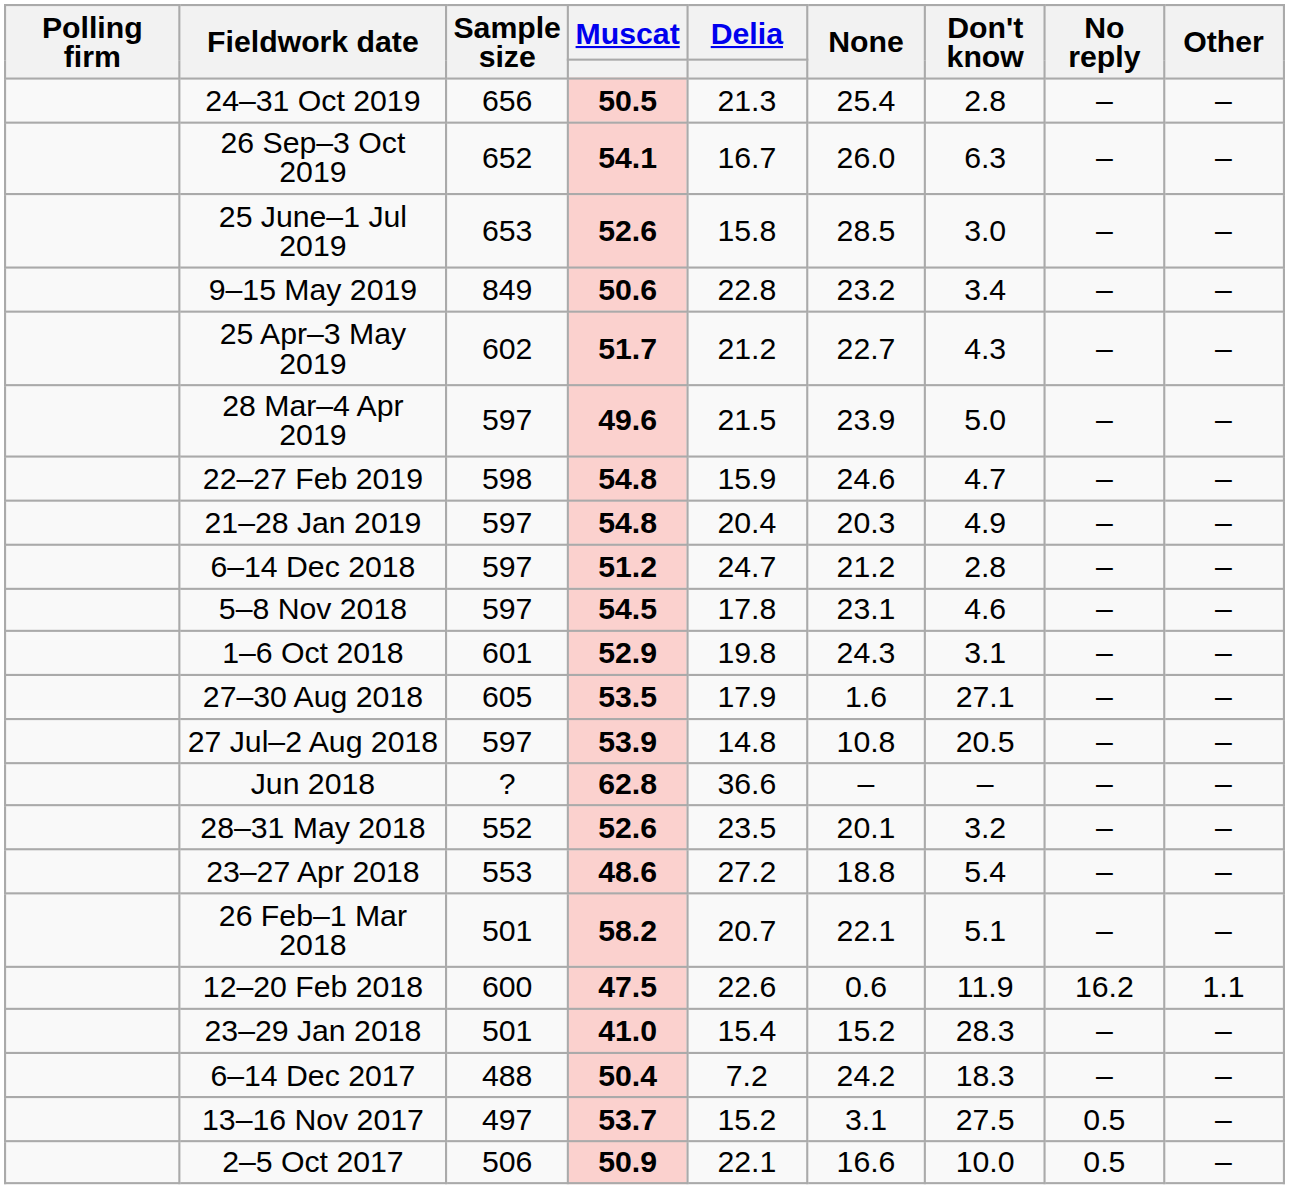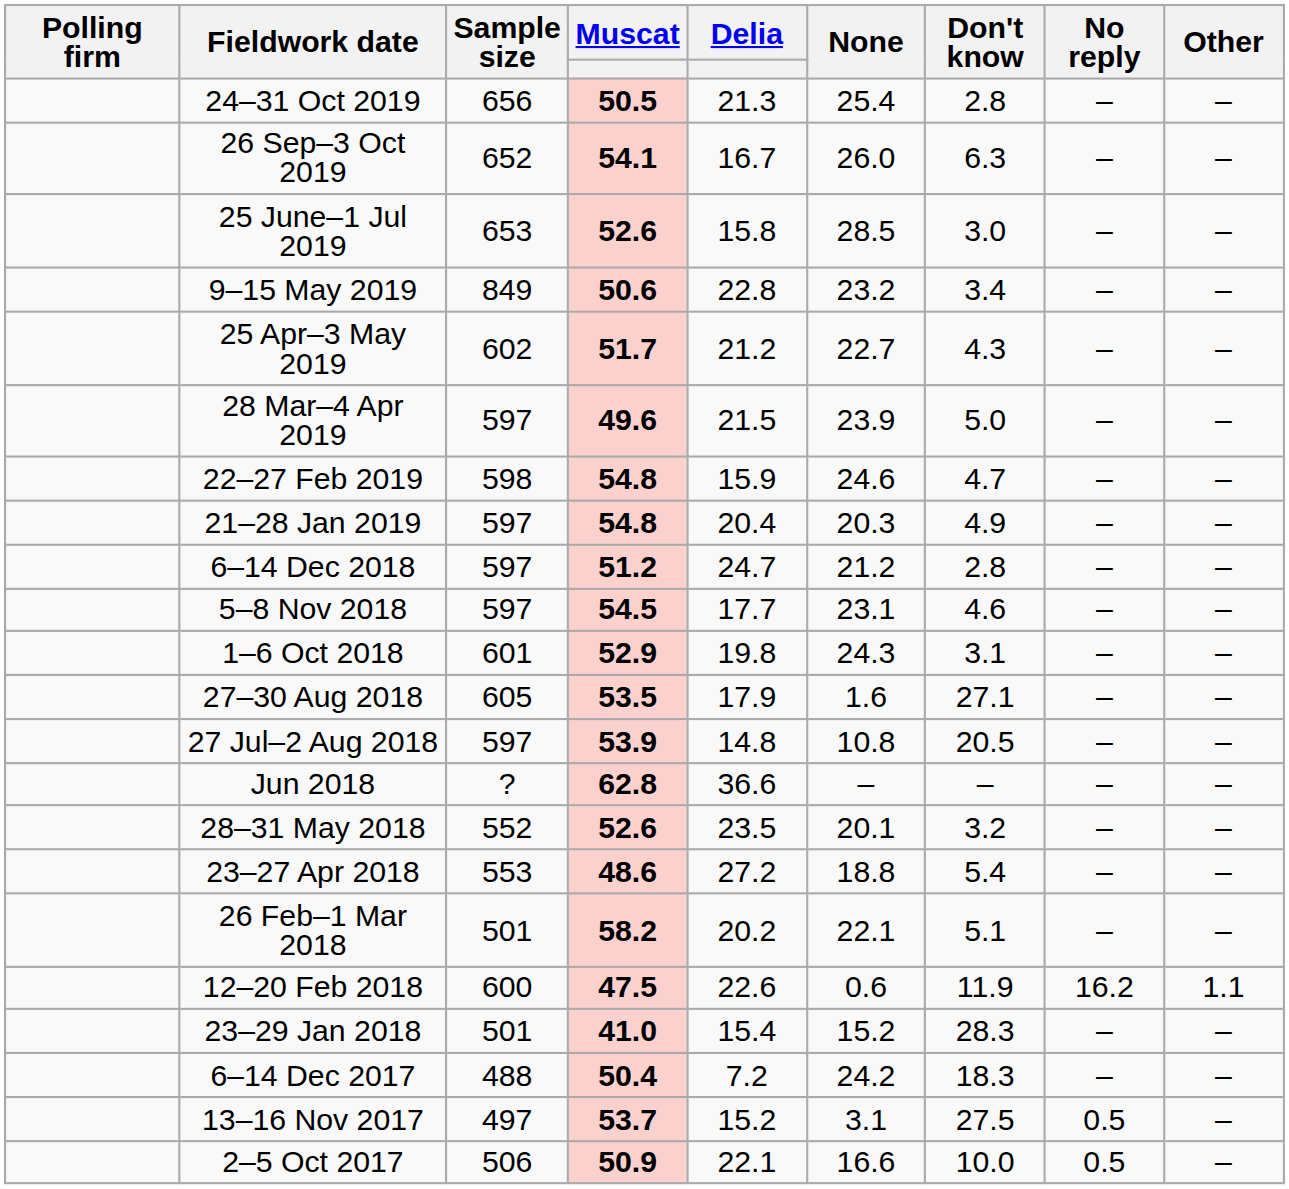5–8 Nov 2018 | Delia: 17.8 -> 17.7
26 Feb–1 Mar 2018 | Delia: 20.7 -> 20.2
